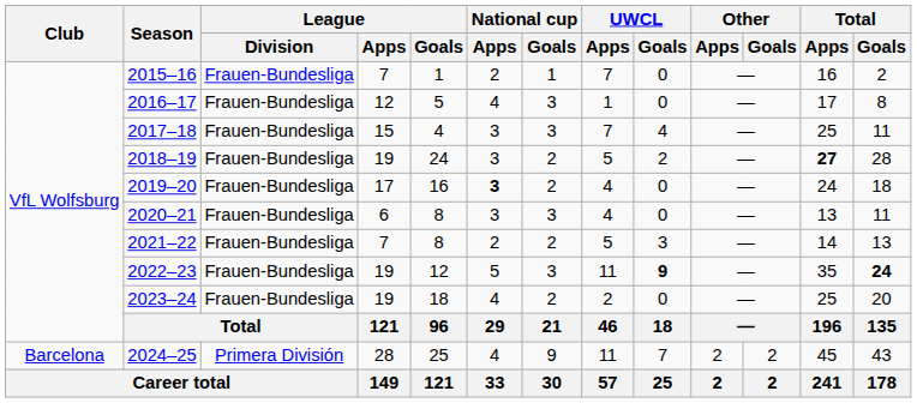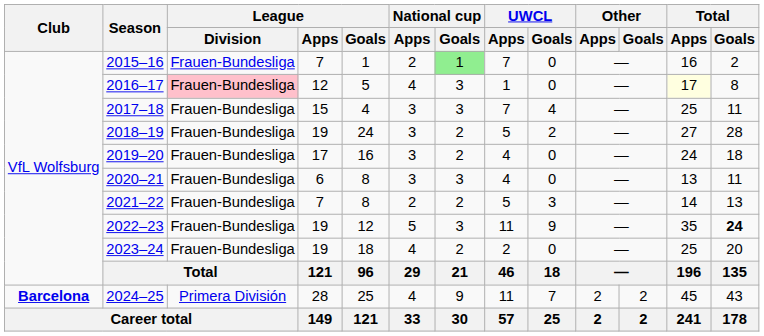2015–16 | National cup / Goals: no background -> lightgreen background
2016–17 | League / Division: no background -> pink background
2016–17 | Total / Apps: no background -> lightyellow background
2018–19 | Total / Apps: bold -> normal
2019–20 | National cup / Apps: bold -> normal
2022–23 | UWCL / Goals: bold -> normal
2024–25 | Club: normal -> bold
